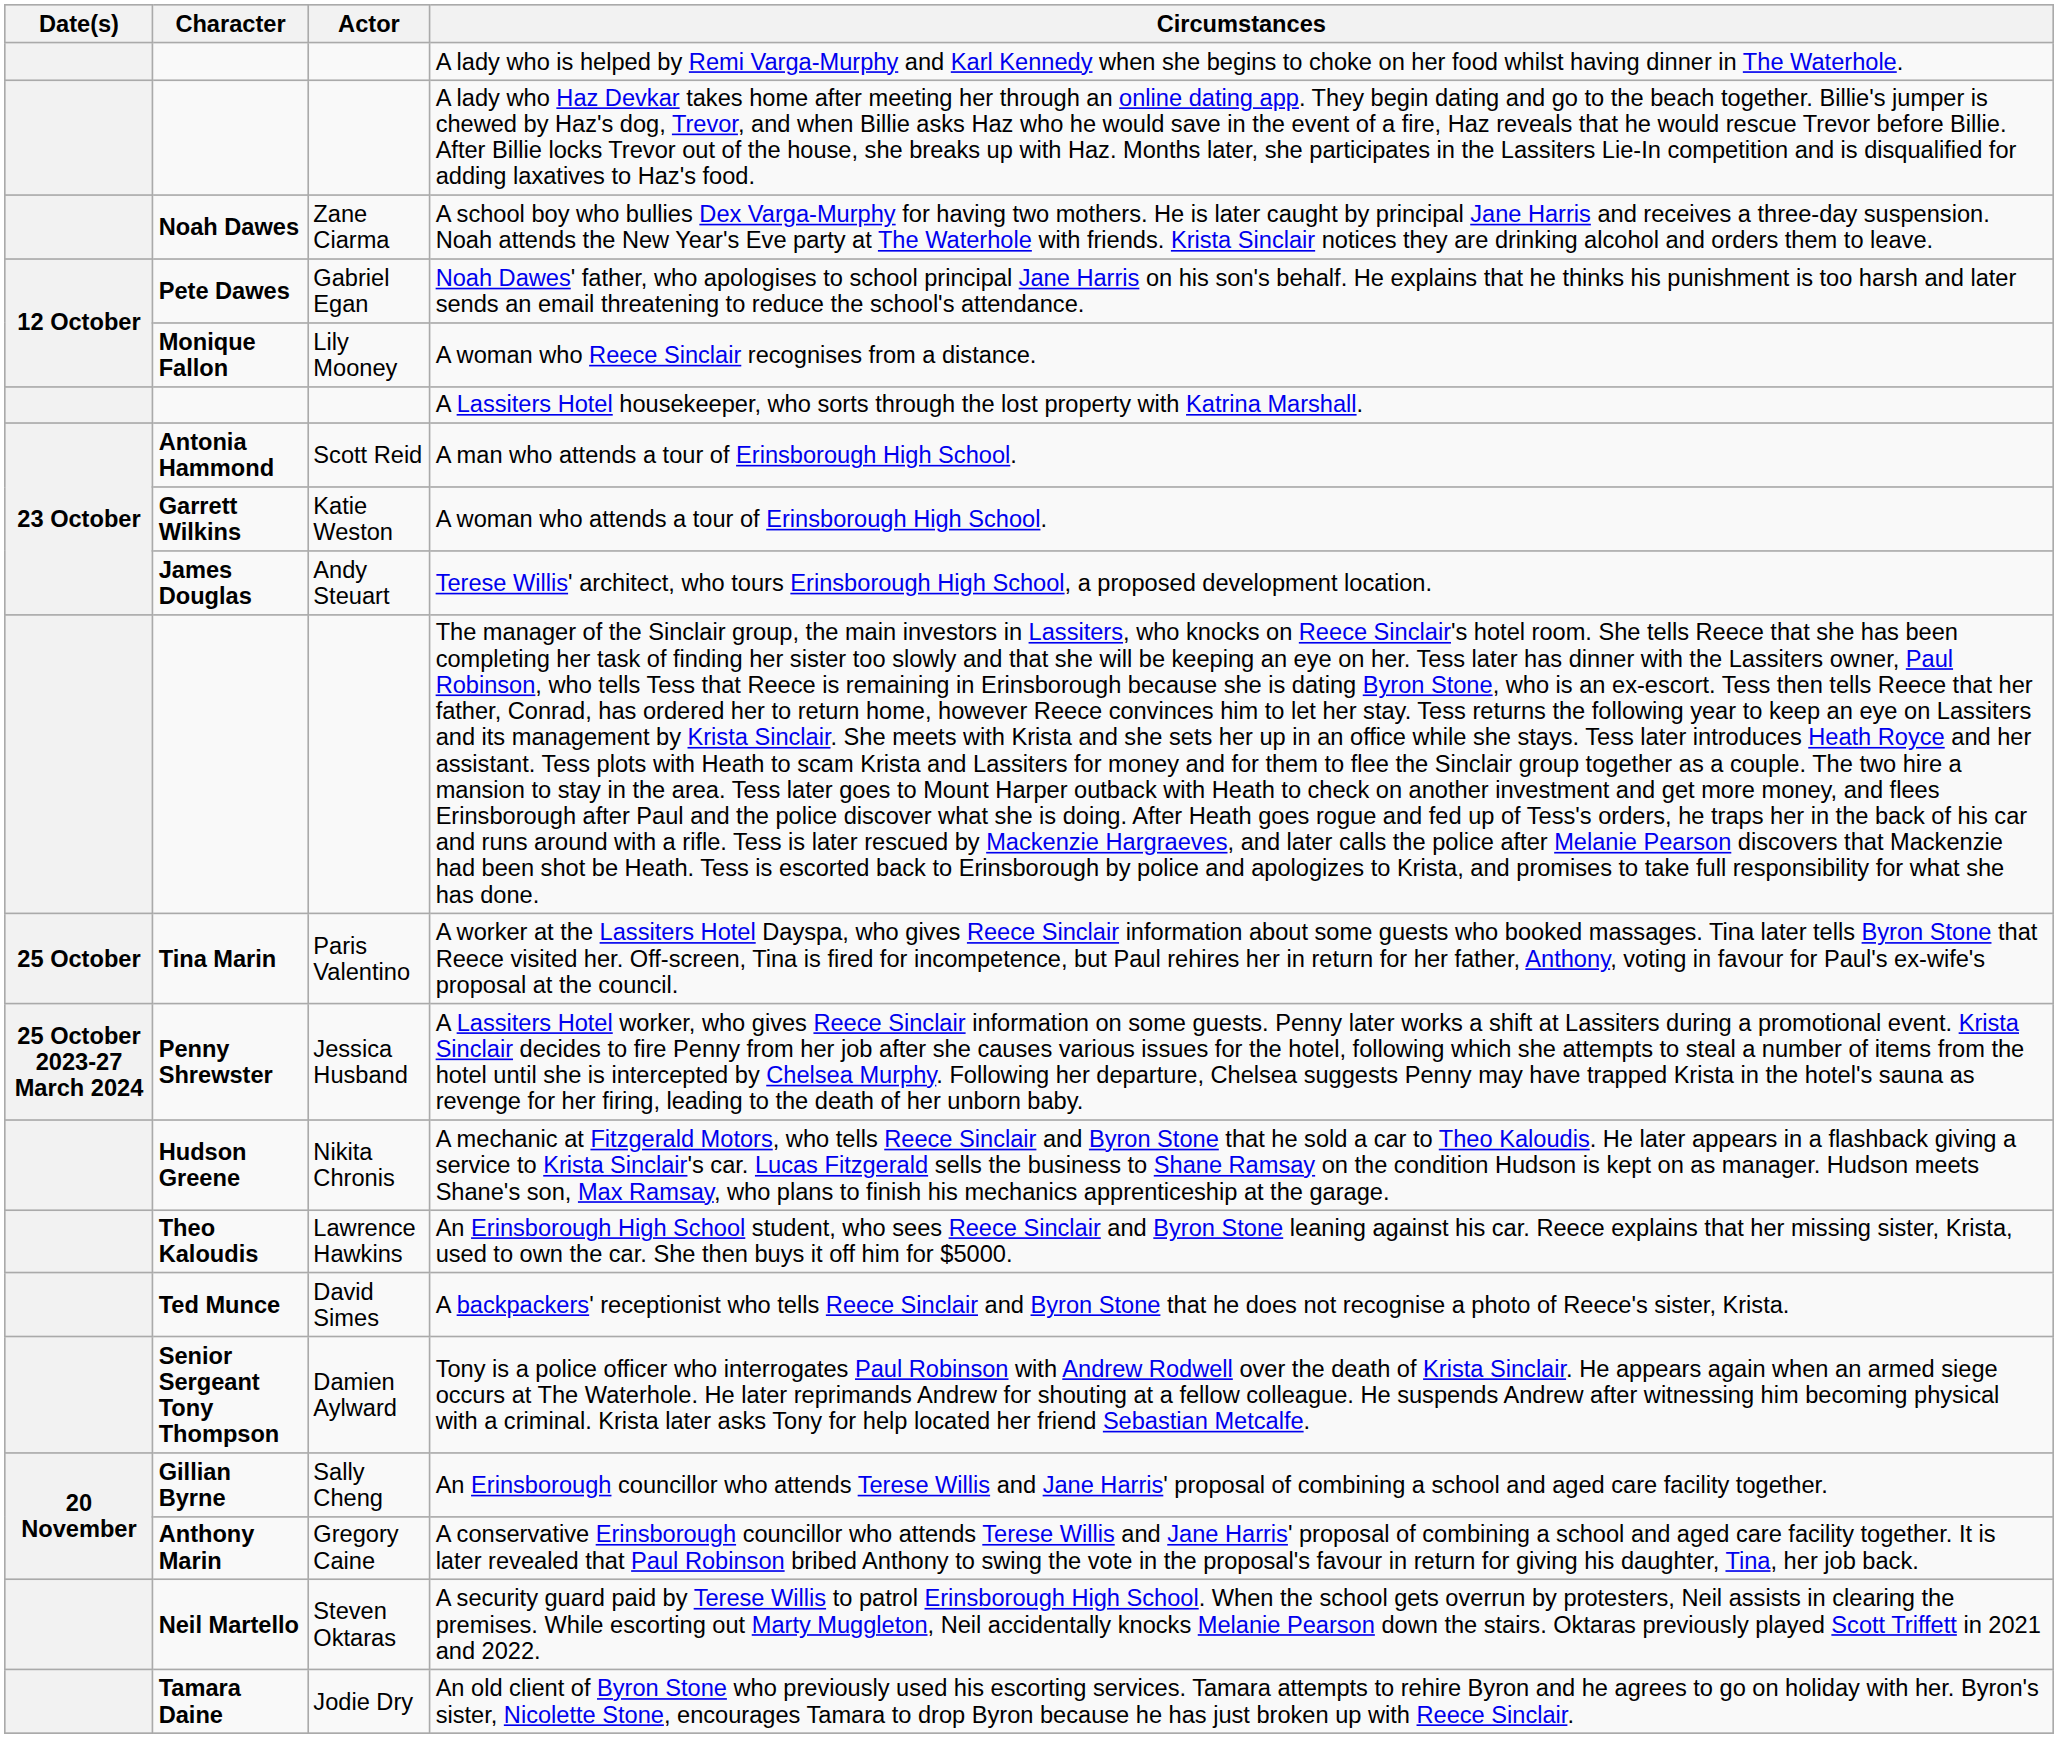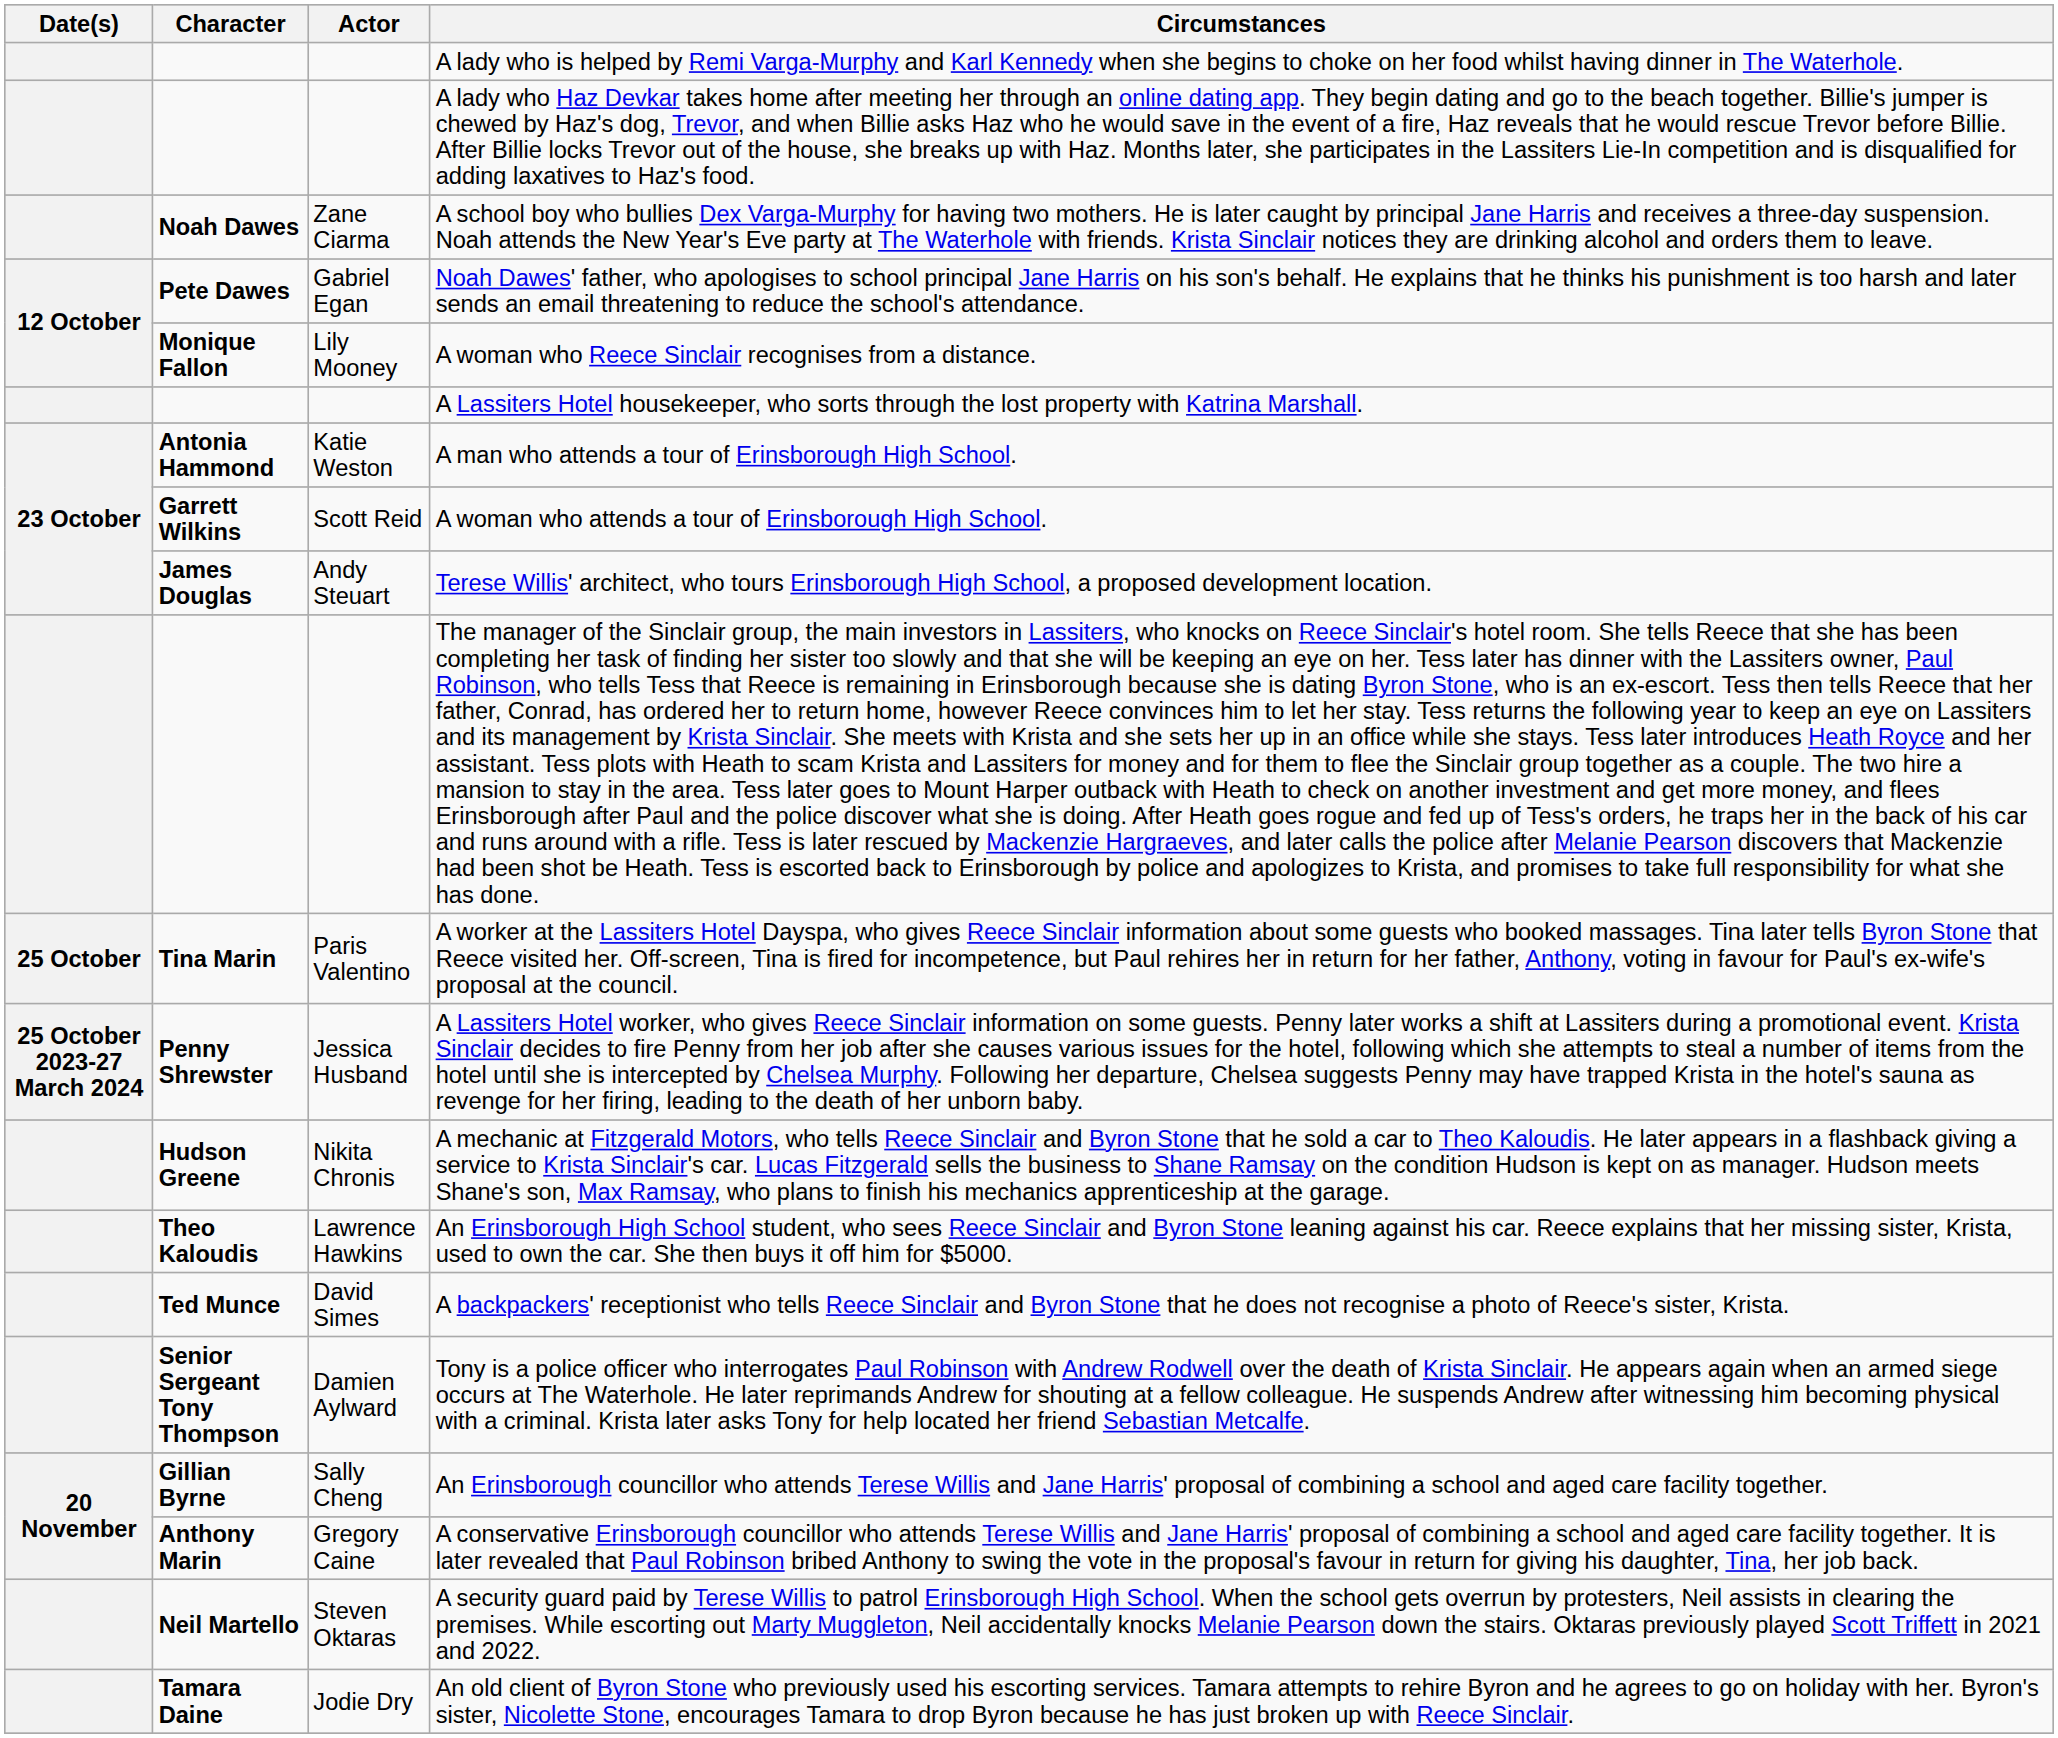A man who attends a tour of Erinsborough High School. | Actor: Scott Reid -> Katie Weston
A woman who attends a tour of Erinsborough High School. | Actor: Katie Weston -> Scott Reid
